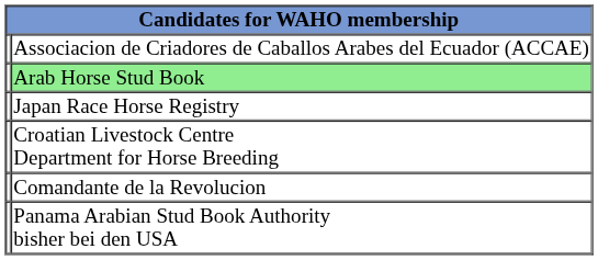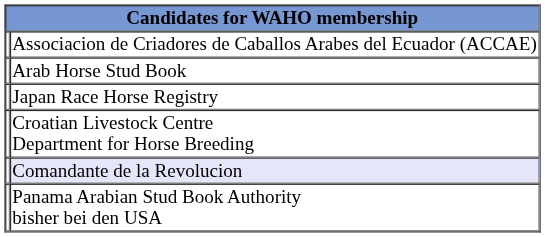Arab Horse Stud Book | column 2: lightgreen background -> no background
Comandante de la Revolucion | column 2: no background -> lavender background
